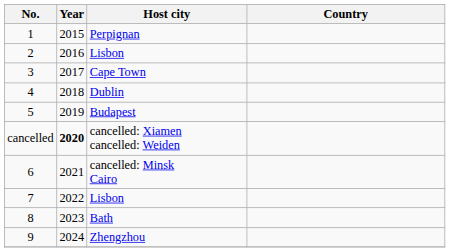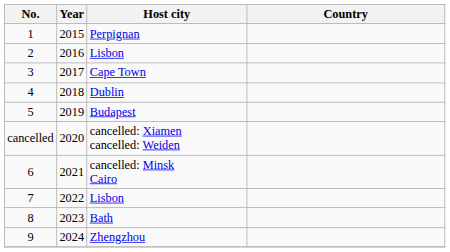cancelled: Xiamen cancelled: Weiden | Year: bold -> normal
